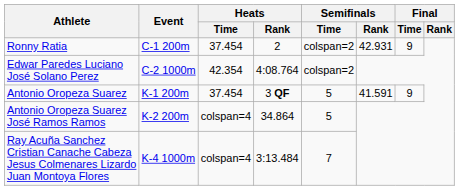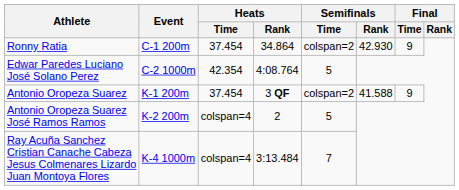Ronny Ratia | Heats / Rank: 2 -> 34.864
Ronny Ratia | Semifinals / Rank: 42.931 -> 42.930
Edwar Paredes Luciano José Solano Perez | Semifinals / Time: colspan=2 -> 5
Antonio Oropeza Suarez | Semifinals / Time: 5 -> colspan=2
Antonio Oropeza Suarez | Semifinals / Rank: 41.591 -> 41.588
Antonio Oropeza Suarez José Ramos Ramos | Heats / Rank: 34.864 -> 2
